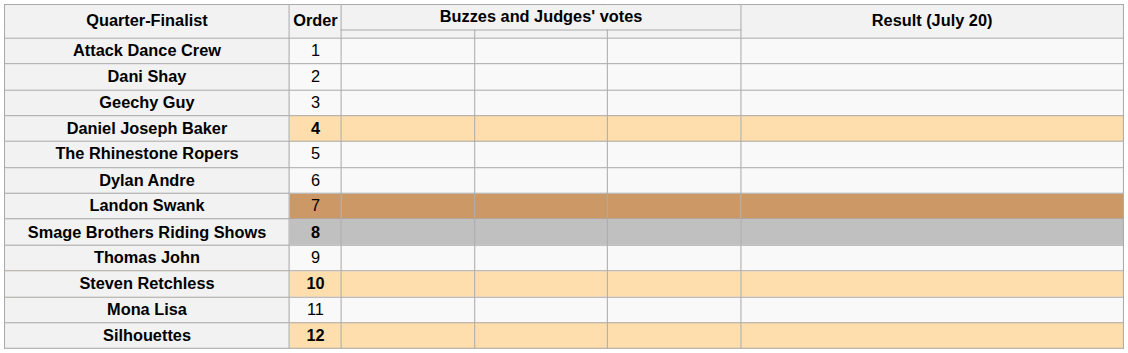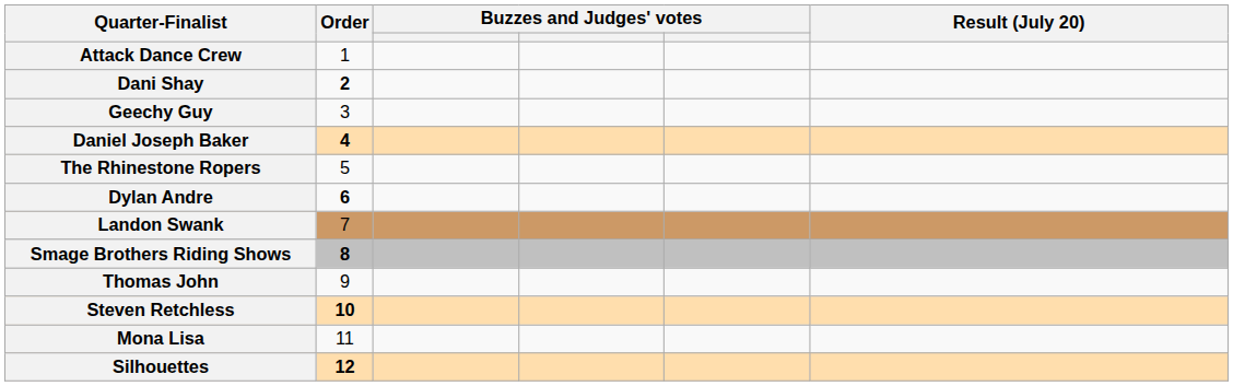Dani Shay | Order: normal -> bold
Dylan Andre | Order: normal -> bold
